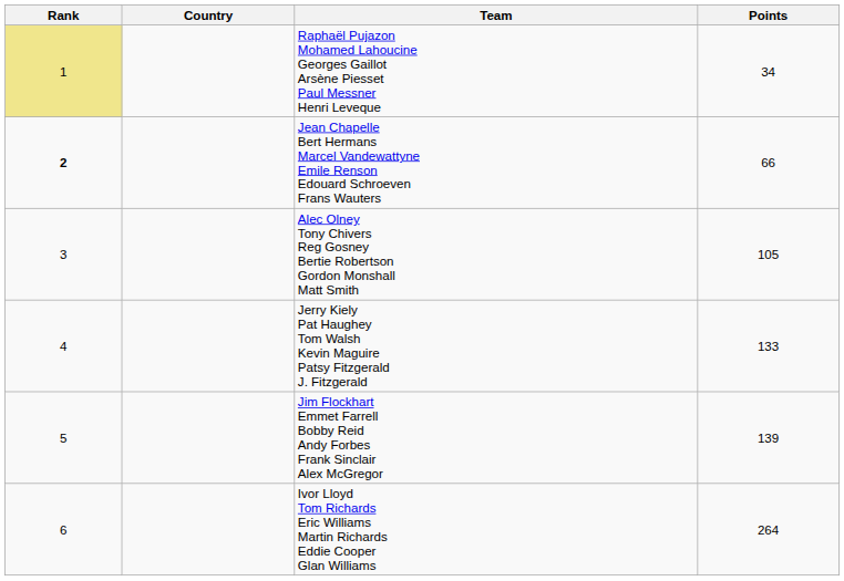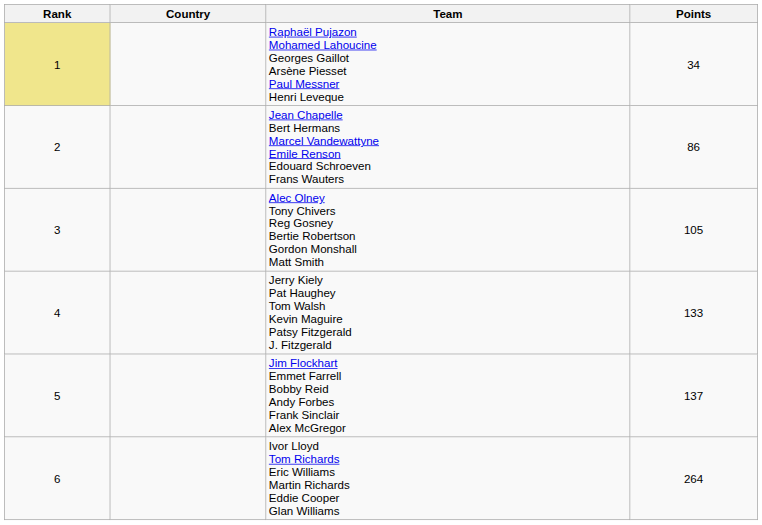row 3 | Rank: bold -> normal
row 3 | Points: 66 -> 86
row 6 | Points: 139 -> 137
